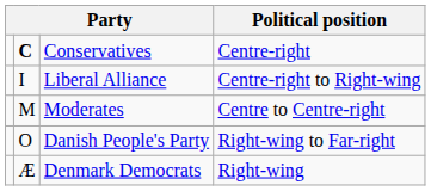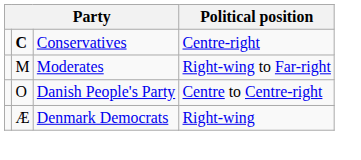- row: I | Liberal Alliance | Centre-right to Right-wing
Moderates | Political position: Centre to Centre-right -> Right-wing to Far-right
Danish People's Party | Political position: Right-wing to Far-right -> Centre to Centre-right
